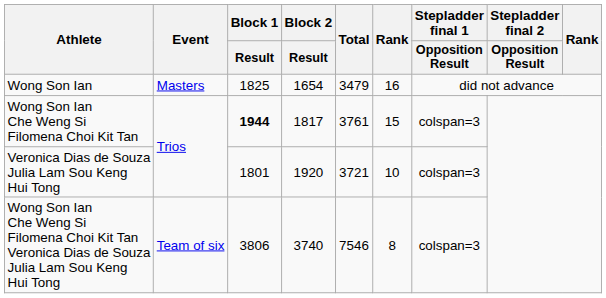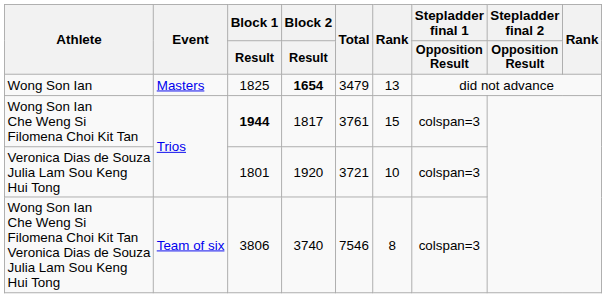Wong Son Ian | Block 2 / Result: normal -> bold
Wong Son Ian | column 6: 16 -> 13
